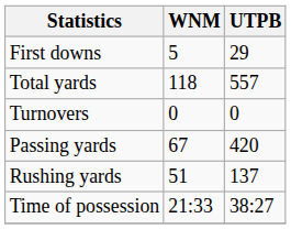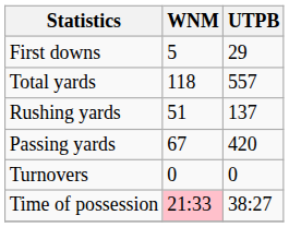rows swapped: Rushing yards <-> Turnovers
Time of possession | WNM: no background -> pink background
